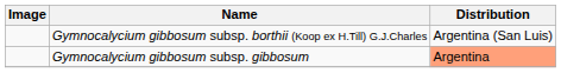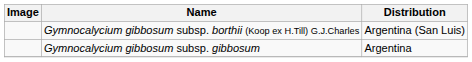Gymnocalycium gibbosum subsp. gibbosum | Distribution: lightsalmon background -> no background
